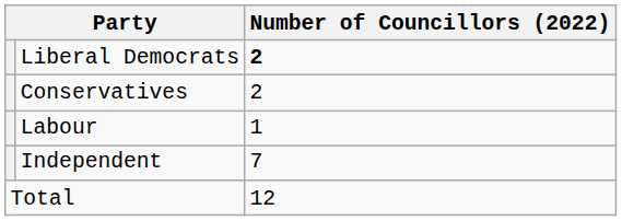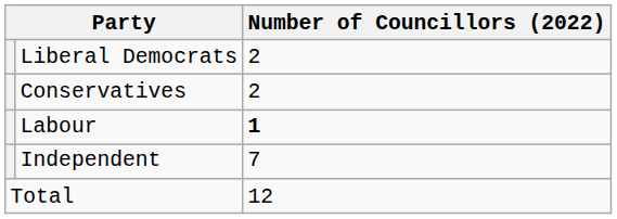Liberal Democrats | Number of Councillors (2022): bold -> normal
Labour | Number of Councillors (2022): normal -> bold
